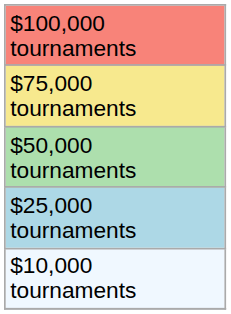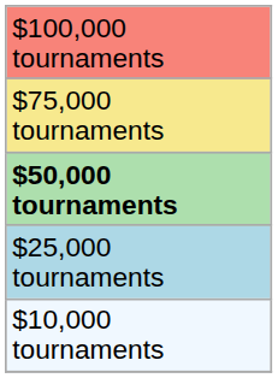row 3 | column 1: normal -> bold
